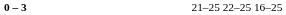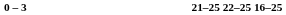row 1 | column 2: normal -> bold
